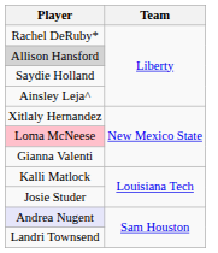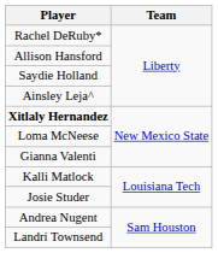Allison Hansford | Player: lightgrey background -> no background
Xitlaly Hernandez | Player: normal -> bold
Loma McNeese | Player: pink background -> no background
Andrea Nugent | Player: lavender background -> no background
